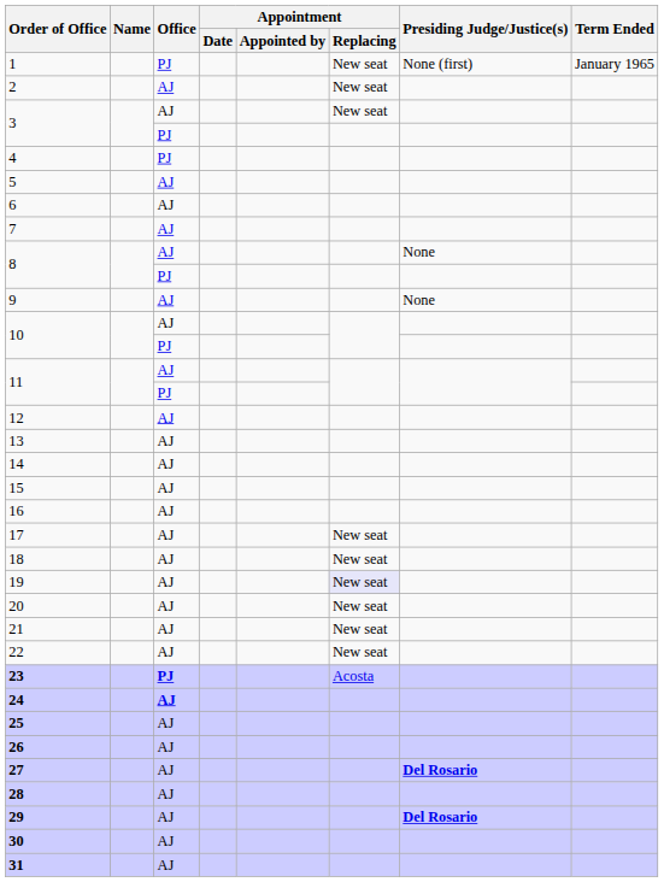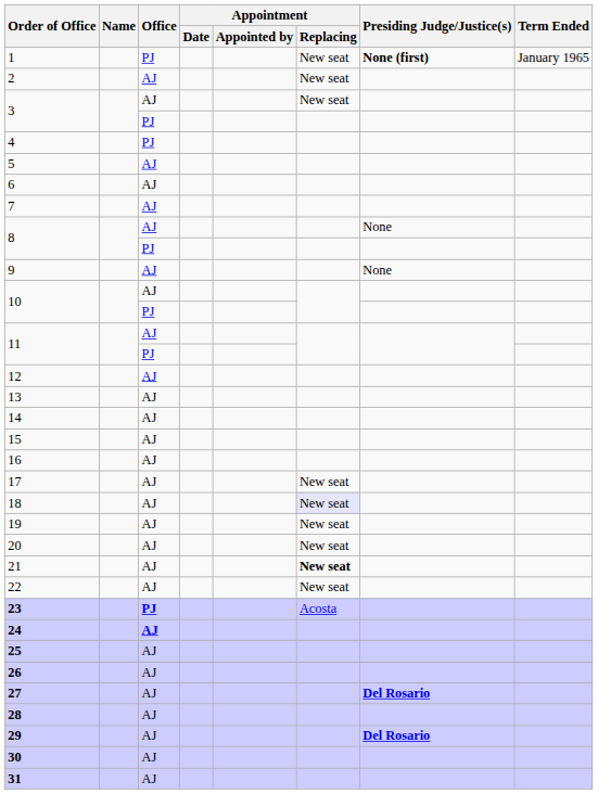1 | Presiding Judge/Justice(s): normal -> bold
18 | Appointment / Replacing: no background -> lavender background
19 | Appointment / Replacing: lavender background -> no background
21 | Appointment / Replacing: normal -> bold
